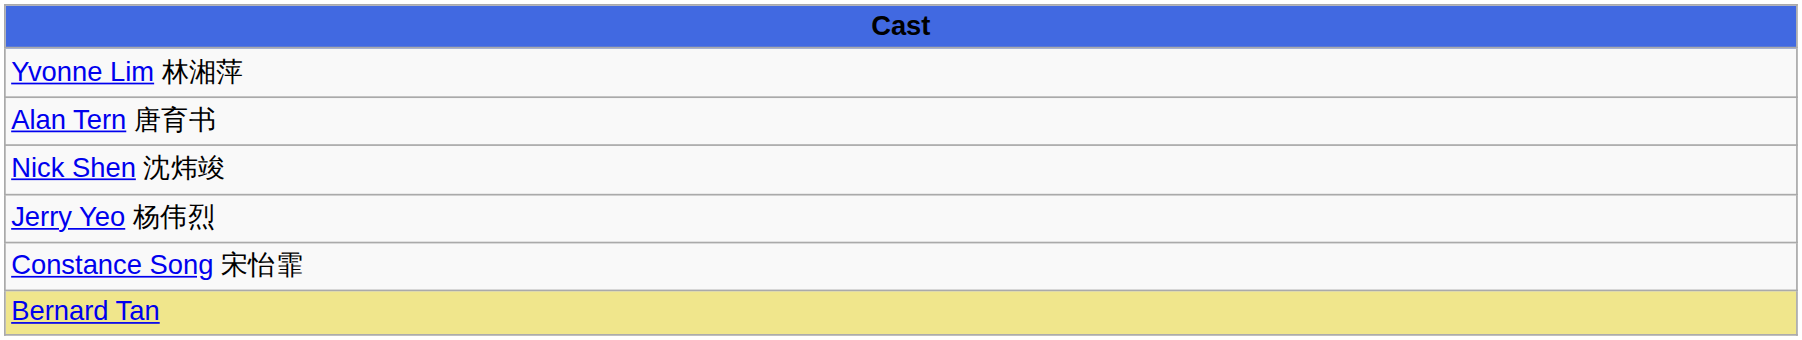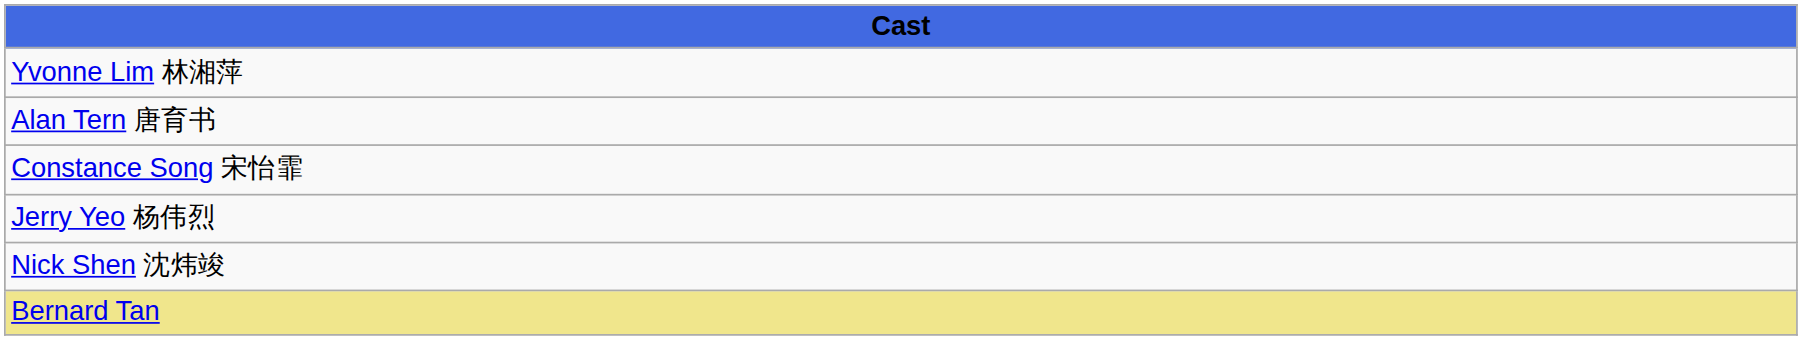row 4 | column 1: Nick Shen 沈炜竣 -> Constance Song 宋怡霏
row 6 | column 1: Constance Song 宋怡霏 -> Nick Shen 沈炜竣
